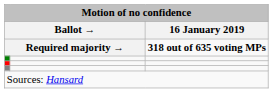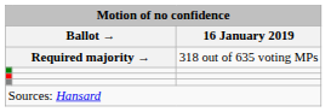Required majority → | 16 January 2019: bold -> normal
